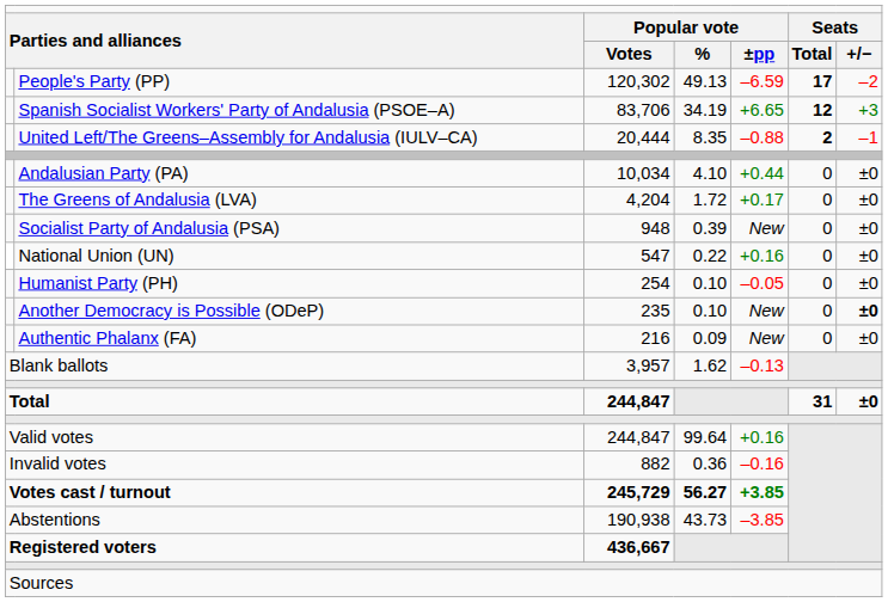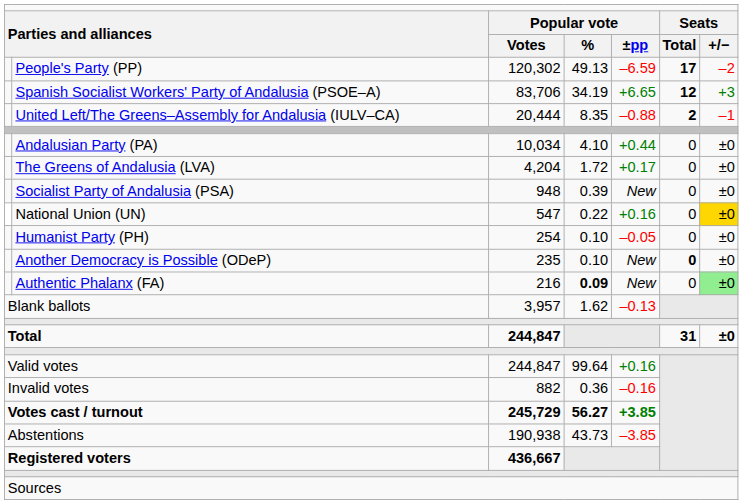National Union (UN) | column 7: no background -> gold background
Another Democracy is Possible (ODeP) | column 6: normal -> bold
Another Democracy is Possible (ODeP) | column 7: bold -> normal
Authentic Phalanx (FA) | column 4: normal -> bold
Authentic Phalanx (FA) | column 7: no background -> lightgreen background
